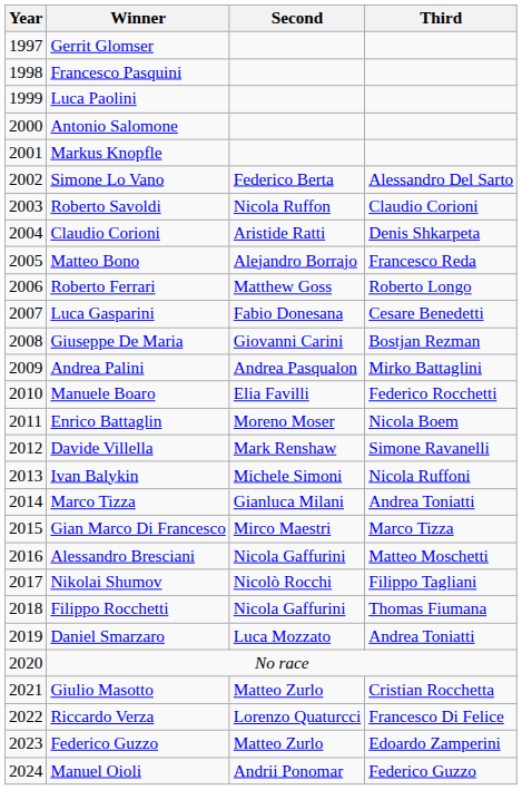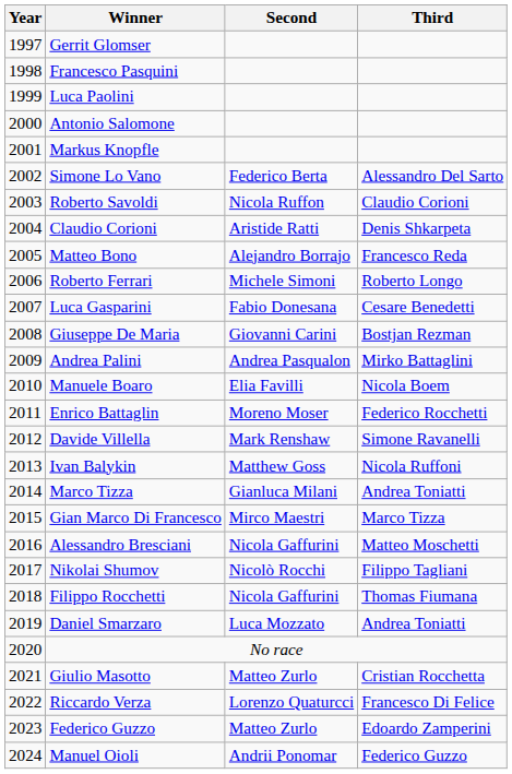Roberto Ferrari | Second: Matthew Goss -> Michele Simoni
Manuele Boaro | Third: Federico Rocchetti -> Nicola Boem
Enrico Battaglin | Third: Nicola Boem -> Federico Rocchetti
Ivan Balykin | Second: Michele Simoni -> Matthew Goss
